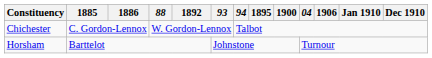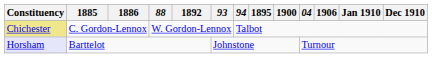Chichester | Constituency: no background -> khaki background
Horsham | Constituency: no background -> lavender background
